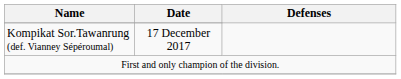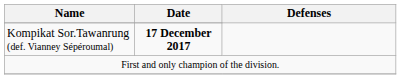Kompikat Sor.Tawanrung (def. Vianney Sépéroumal) | Date: normal -> bold
